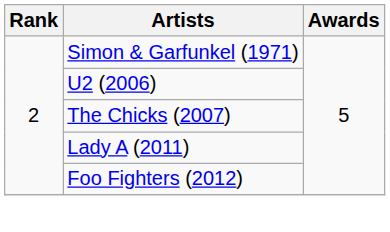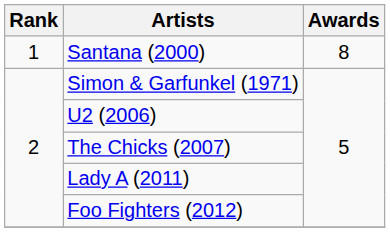+ row: 1 | Santana (2000) | 8
